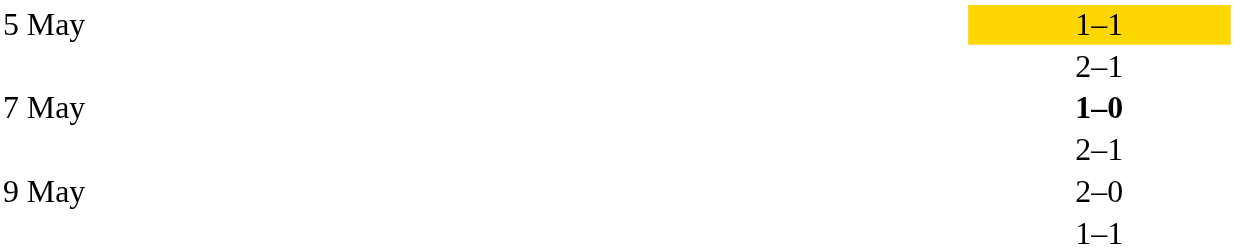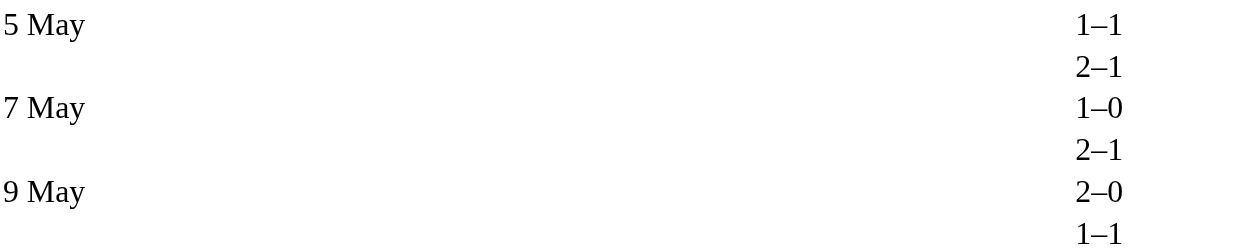5 May | column 2: gold background -> no background
7 May | column 2: bold -> normal
